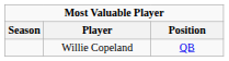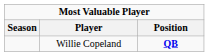Willie Copeland | Position: normal -> bold
